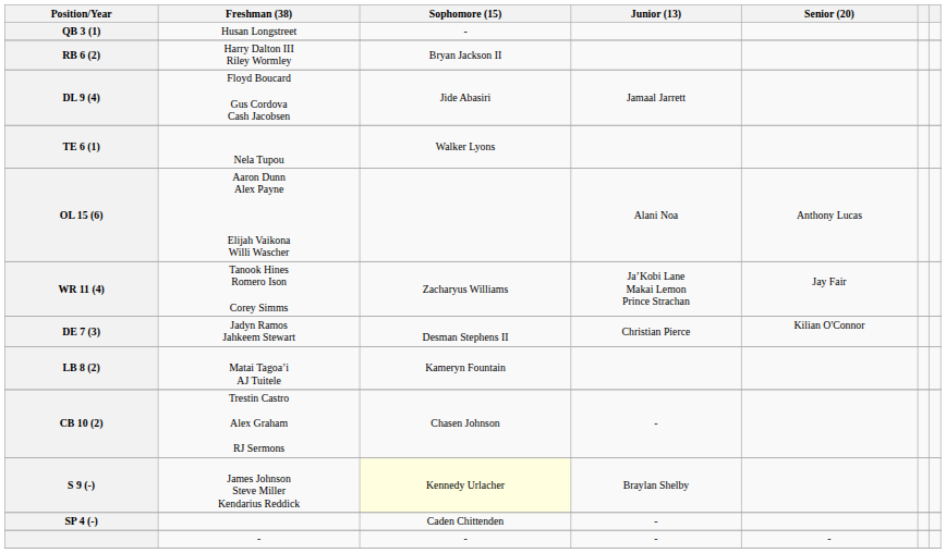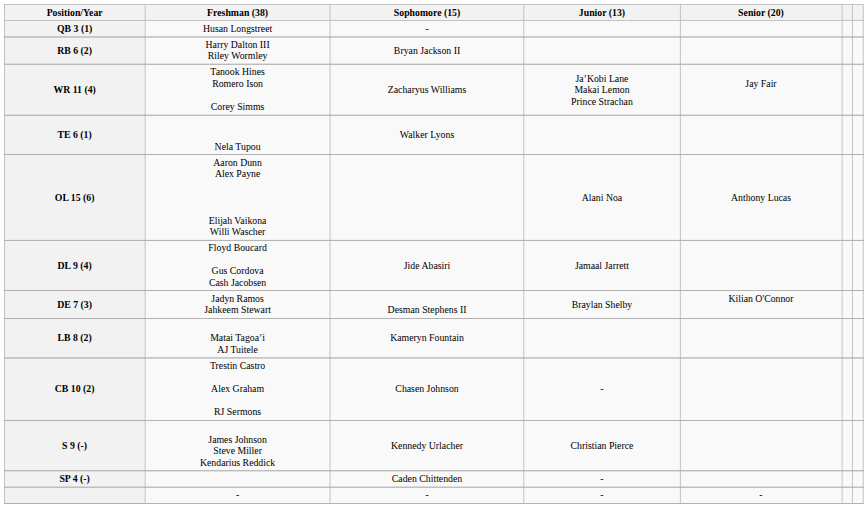rows swapped: WR 11 (4) <-> DL 9 (4)
DE 7 (3) | Junior (13): Christian Pierce -> Braylan Shelby
S 9 (-) | Sophomore (15): lightyellow background -> no background
S 9 (-) | Junior (13): Braylan Shelby -> Christian Pierce
